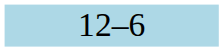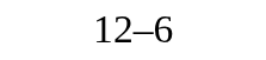row 1 | column 1: lightblue background -> no background
